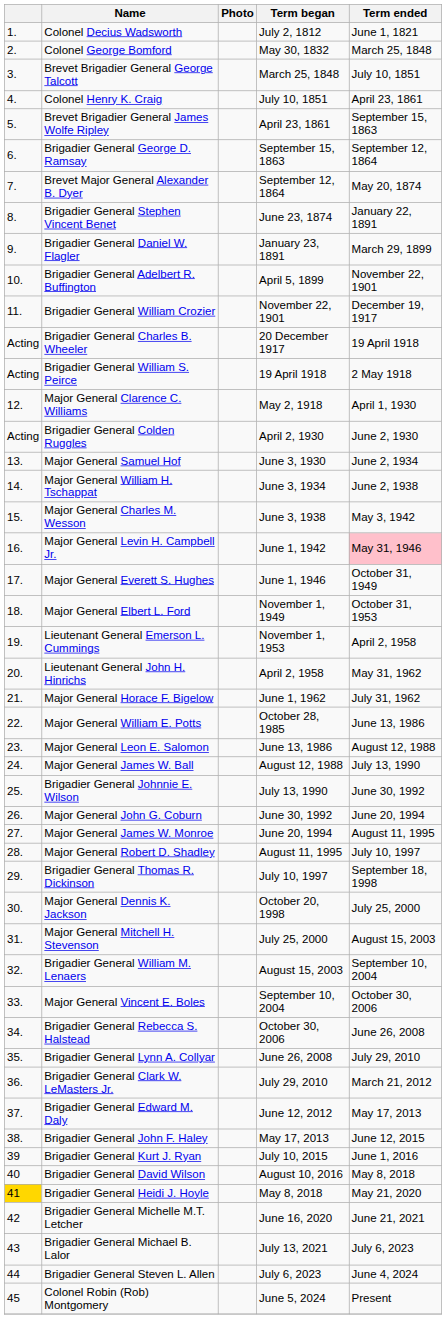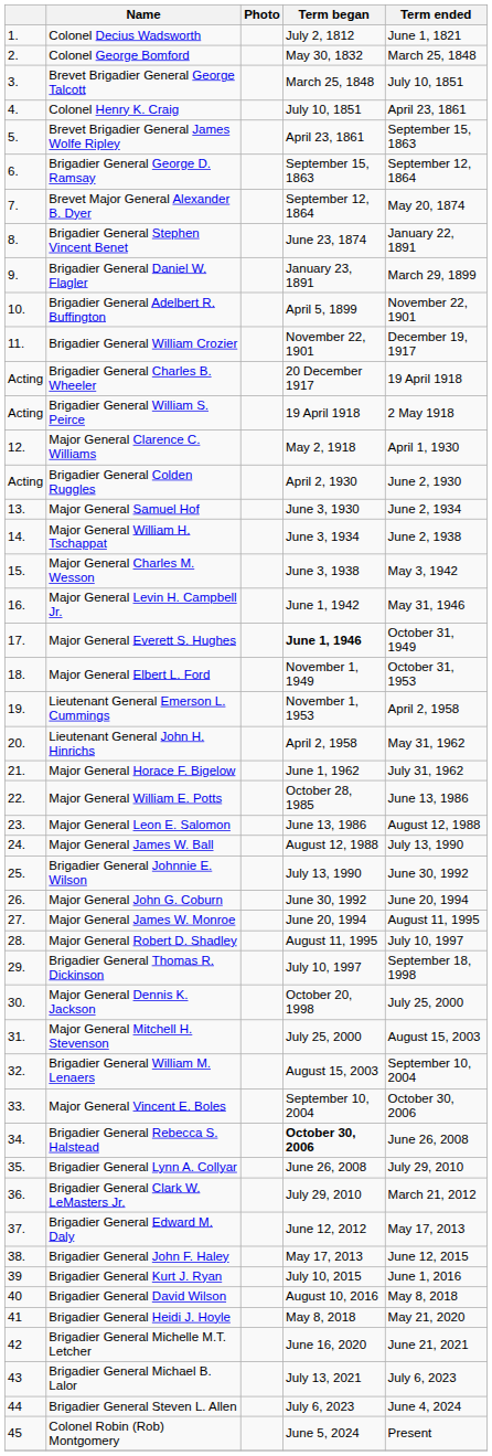Major General Levin H. Campbell Jr. | Term ended: pink background -> no background
Major General Everett S. Hughes | Term began: normal -> bold
Brigadier General Rebecca S. Halstead | Term began: normal -> bold
Brigadier General Heidi J. Hoyle | column 1: gold background -> no background
